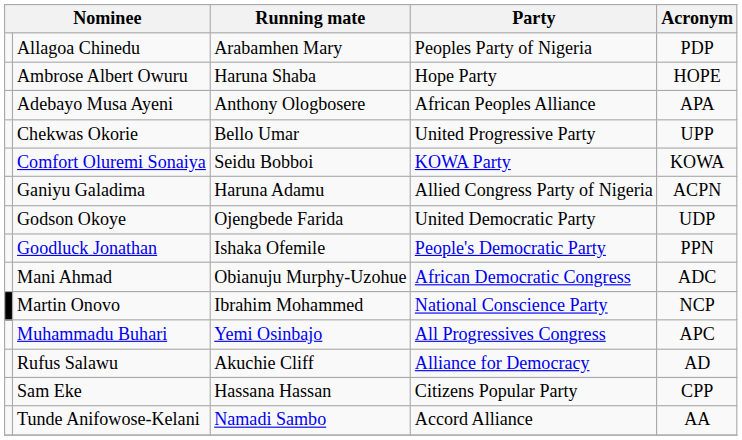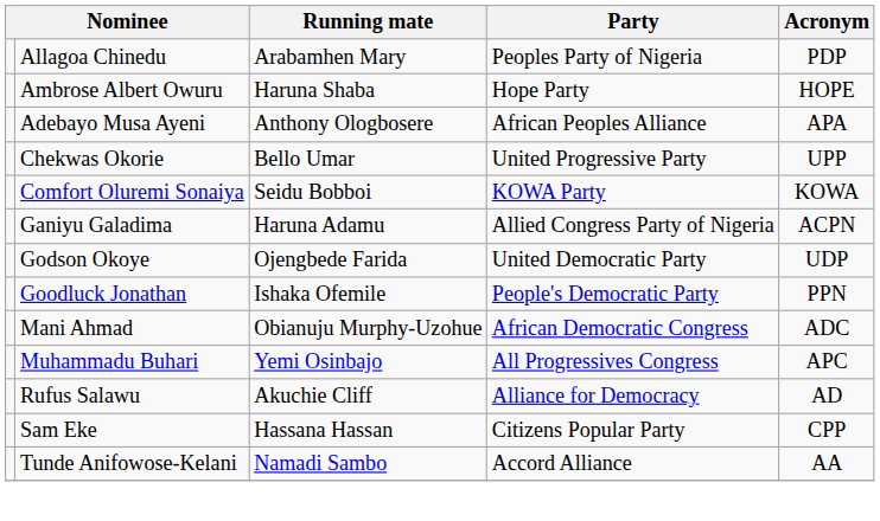- row: Martin Onovo | Ibrahim Mohammed | National Conscience Party | NCP
